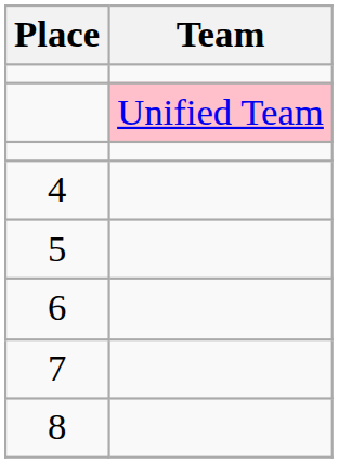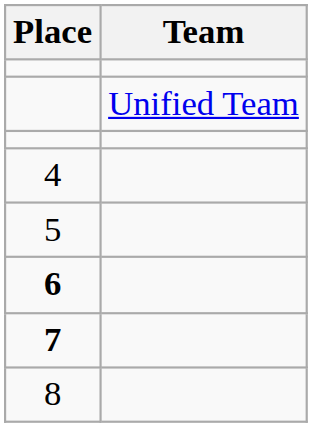row 3 | Team: pink background -> no background
row 7 | Place: normal -> bold
row 8 | Place: normal -> bold
